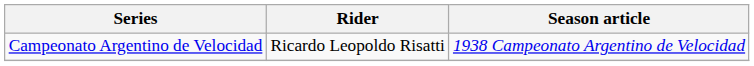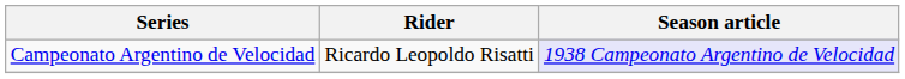Campeonato Argentino de Velocidad | Season article: no background -> lavender background
